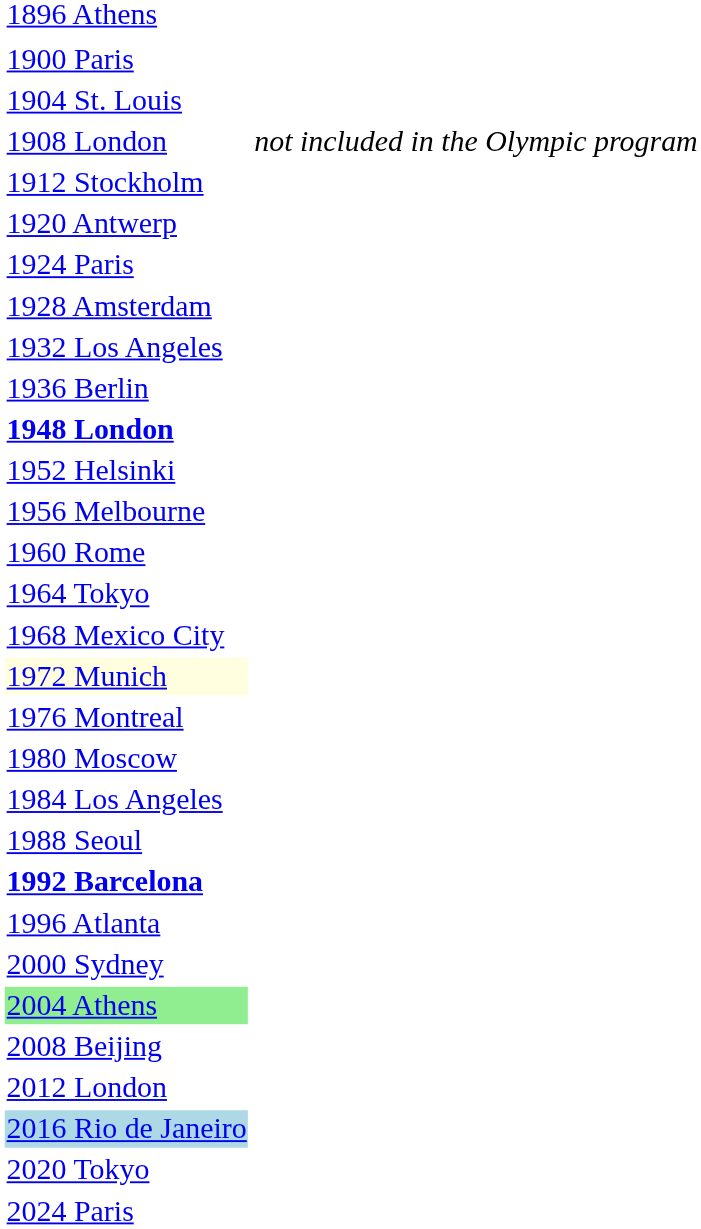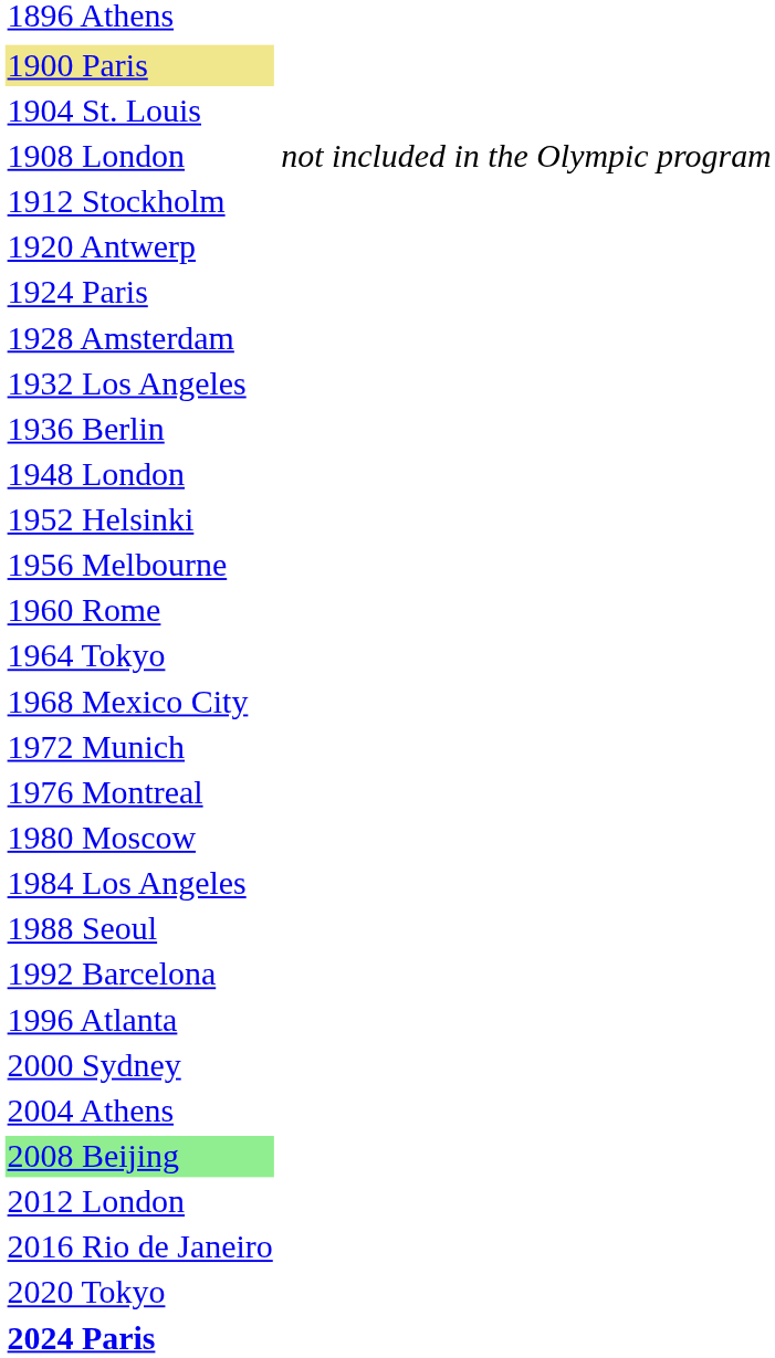1900 Paris | column 1: no background -> khaki background
1948 London | column 1: bold -> normal
1972 Munich | column 1: lightyellow background -> no background
1992 Barcelona | column 1: bold -> normal
2004 Athens | column 1: lightgreen background -> no background
2008 Beijing | column 1: no background -> lightgreen background
2016 Rio de Janeiro | column 1: lightblue background -> no background
2024 Paris | column 1: normal -> bold
